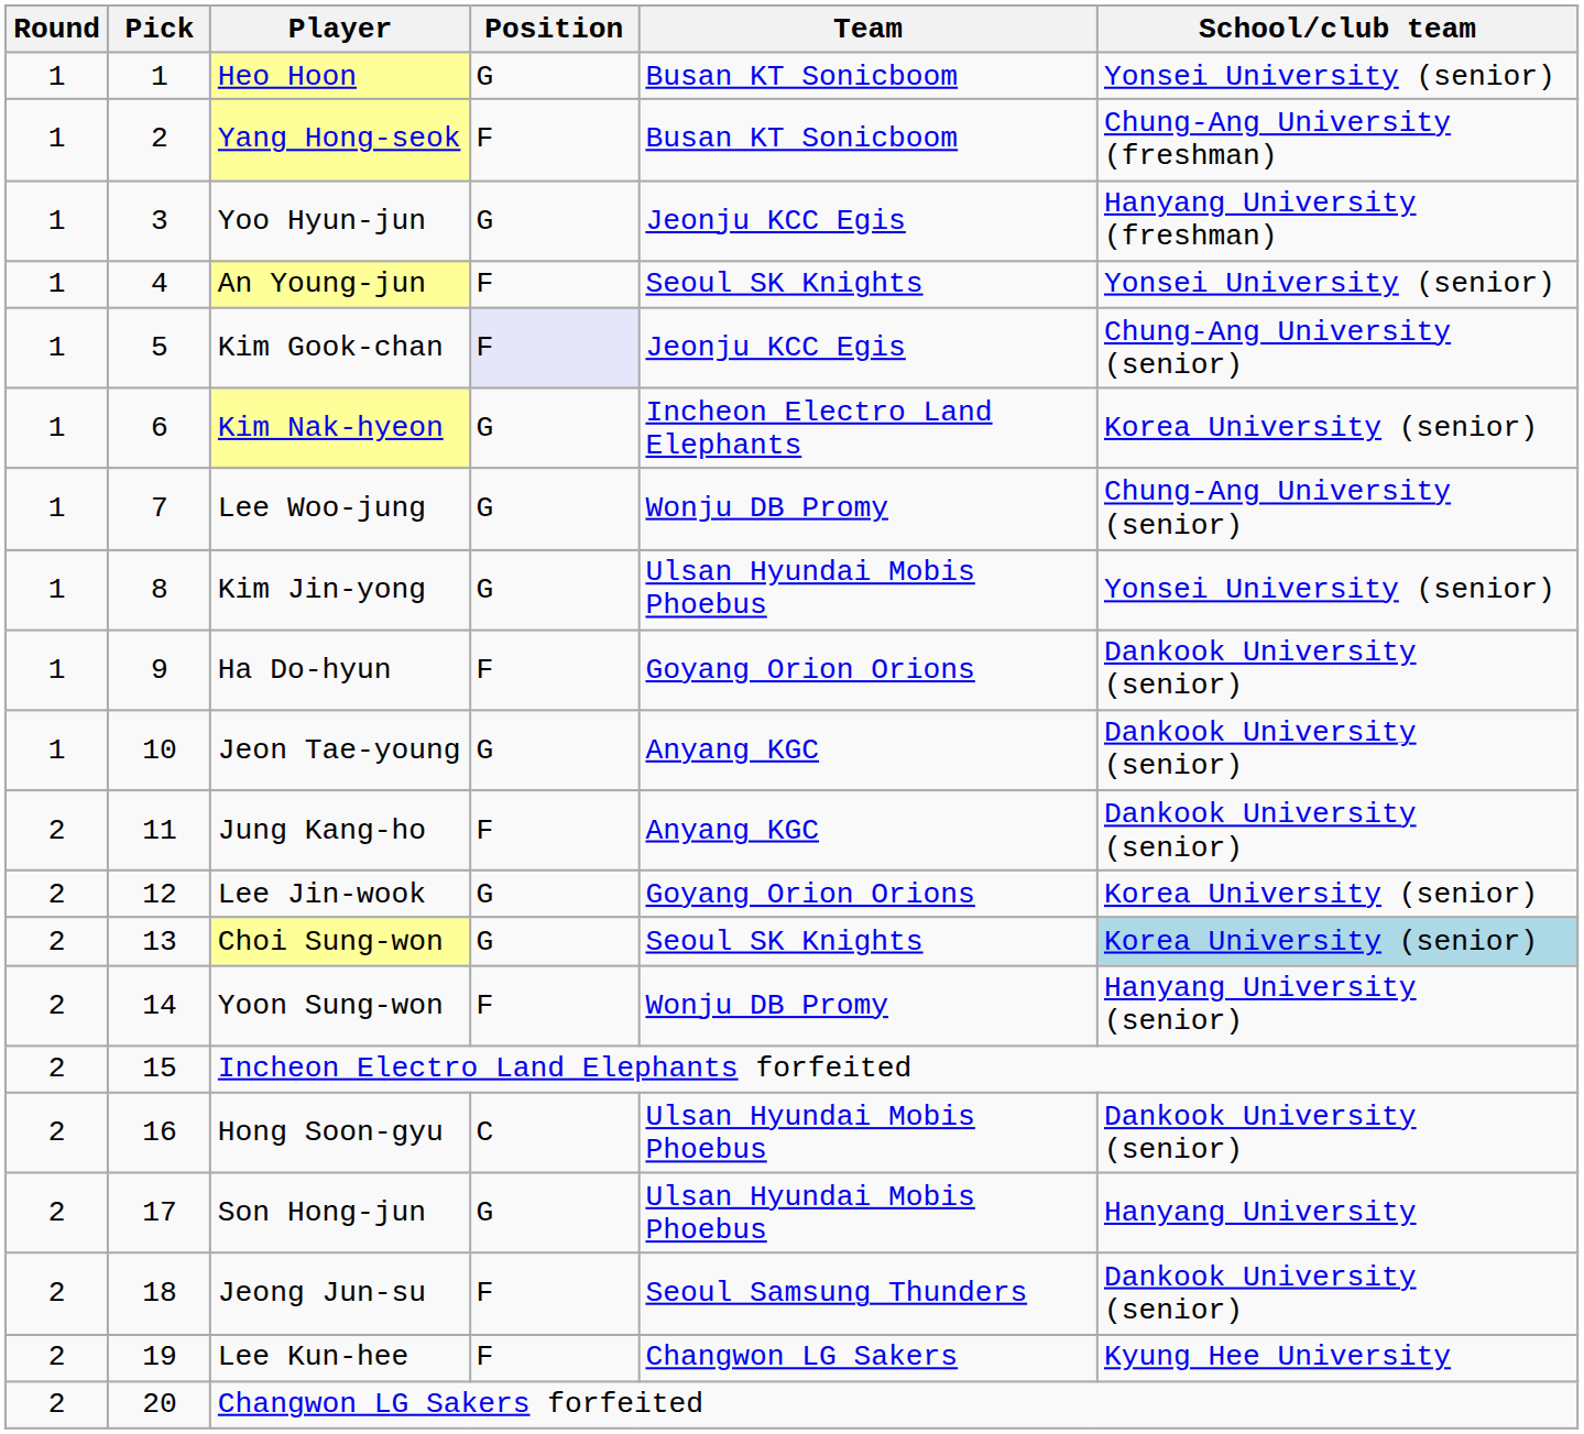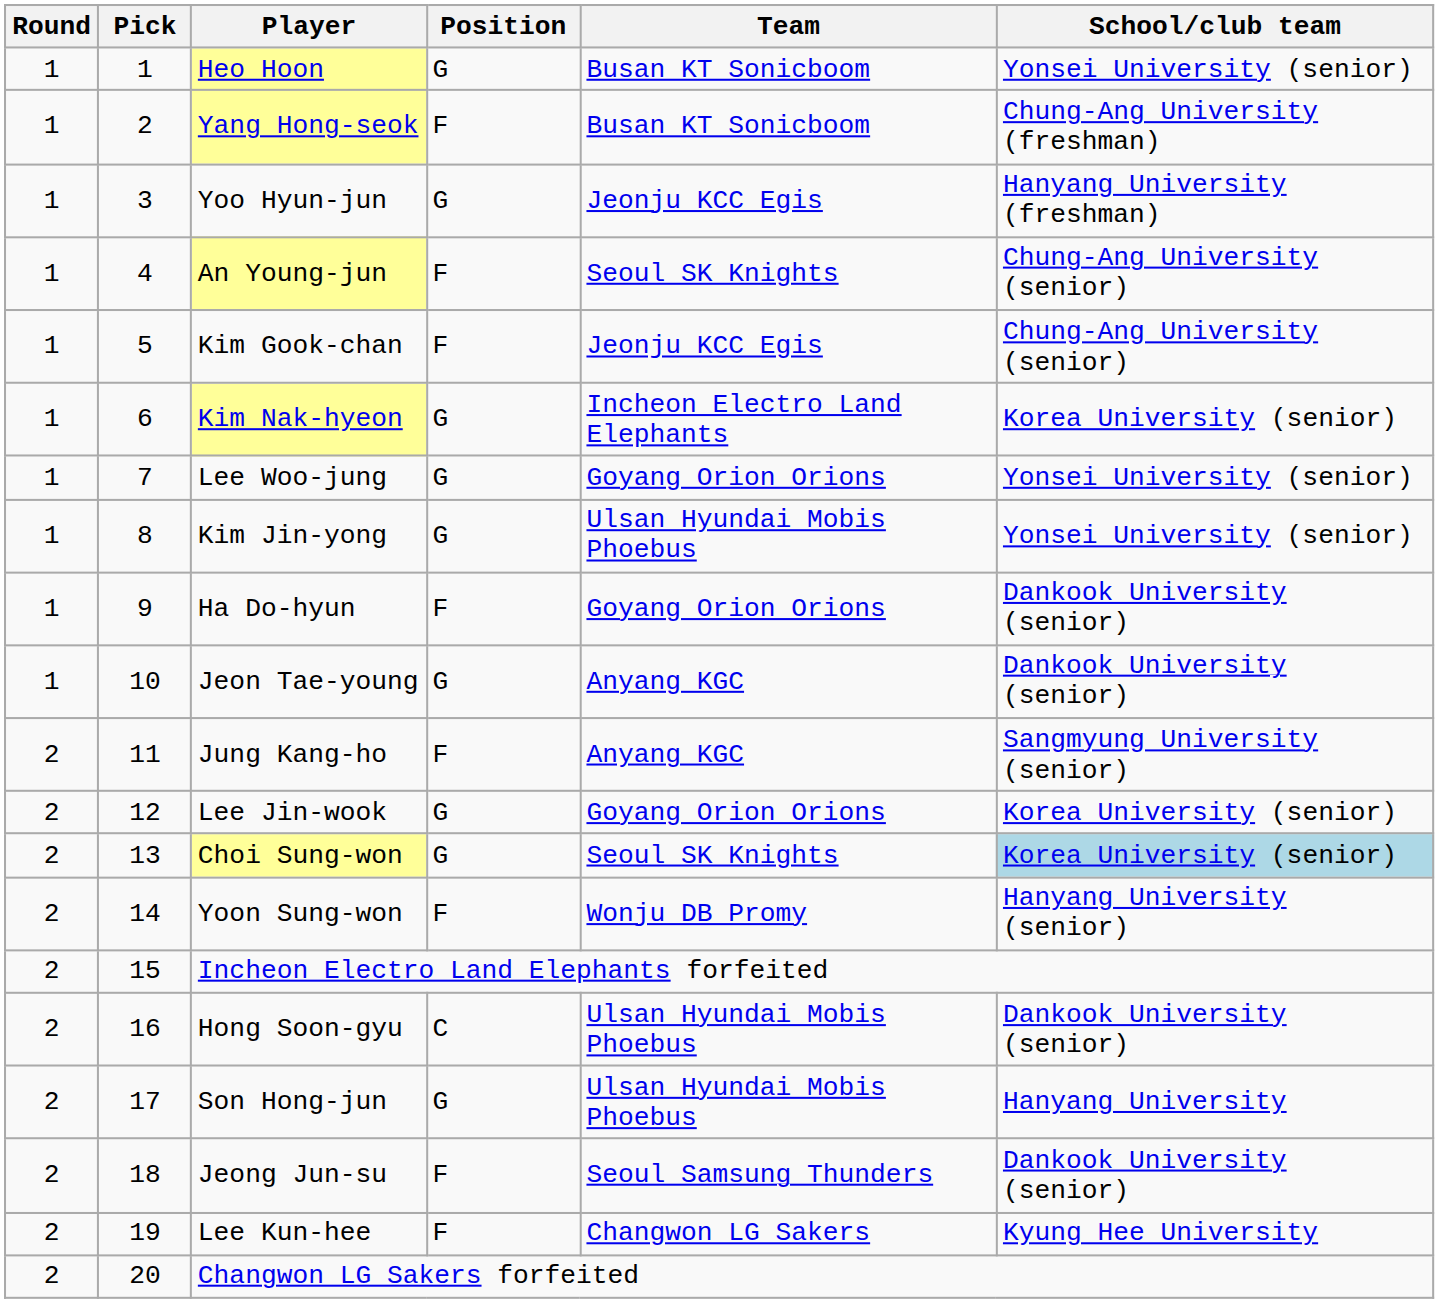An Young-jun | School/club team: Yonsei University (senior) -> Chung-Ang University (senior)
Kim Gook-chan | Position: lavender background -> no background
Lee Woo-jung | Team: Wonju DB Promy -> Goyang Orion Orions
Lee Woo-jung | School/club team: Chung-Ang University (senior) -> Yonsei University (senior)
Jung Kang-ho | School/club team: Dankook University (senior) -> Sangmyung University (senior)
